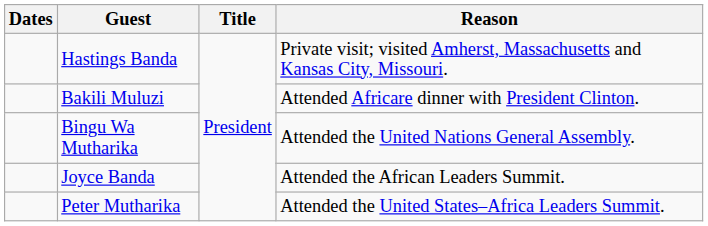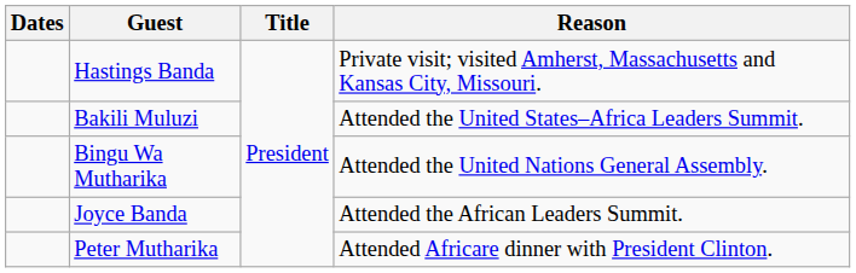Bakili Muluzi | Reason: Attended Africare dinner with President Clinton. -> Attended the United States–Africa Leaders Summit.
Peter Mutharika | Reason: Attended the United States–Africa Leaders Summit. -> Attended Africare dinner with President Clinton.
